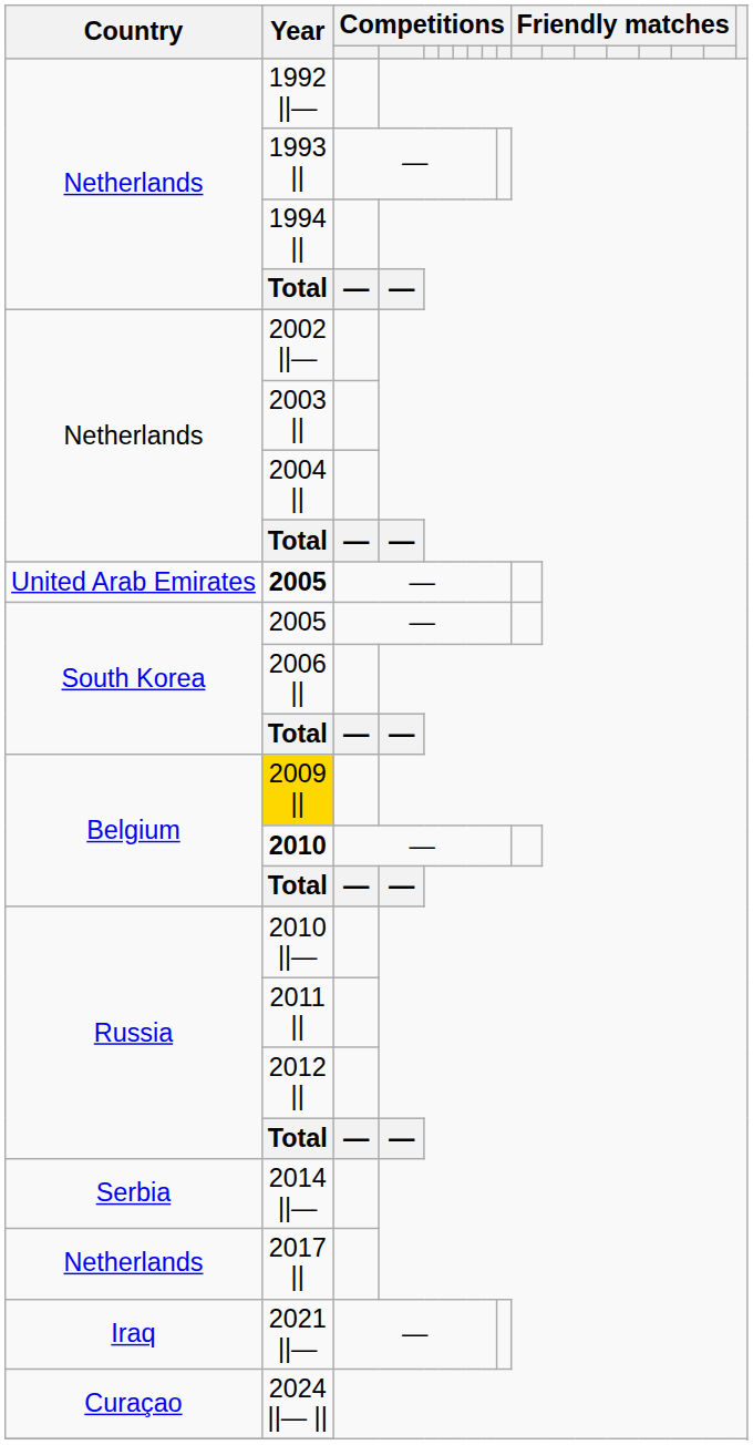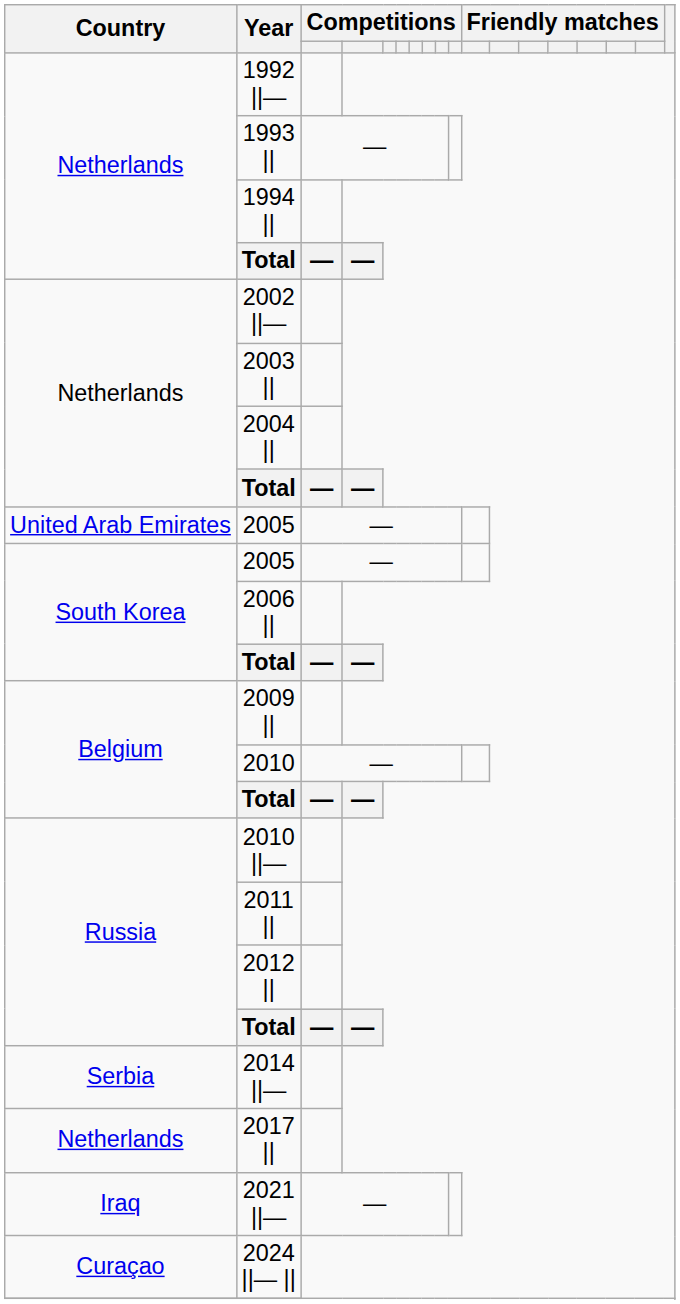United Arab Emirates / 2005 | Year: bold -> normal
2009 || | Year: gold background -> no background
2010 | Year: bold -> normal
